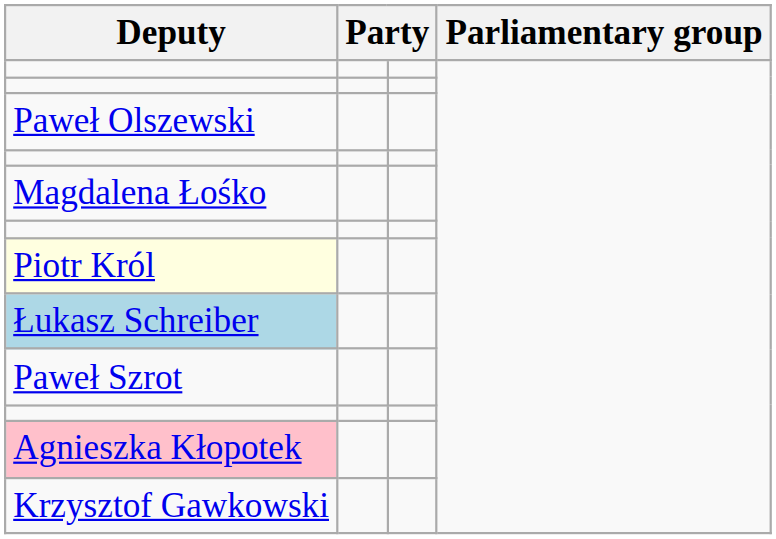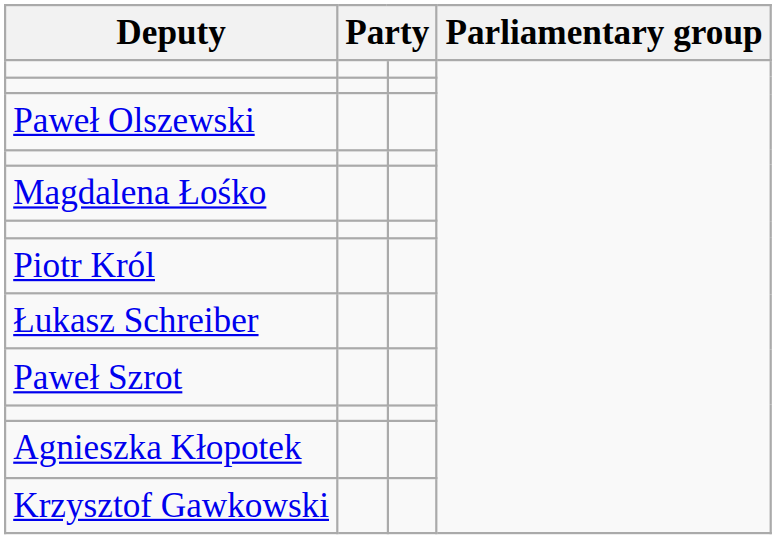Piotr Król | Deputy: lightyellow background -> no background
Łukasz Schreiber | Deputy: lightblue background -> no background
Agnieszka Kłopotek | Deputy: pink background -> no background
